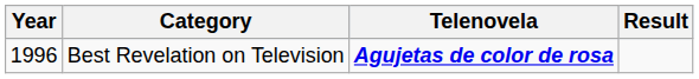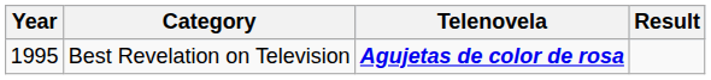Best Revelation on Television | Year: 1996 -> 1995
